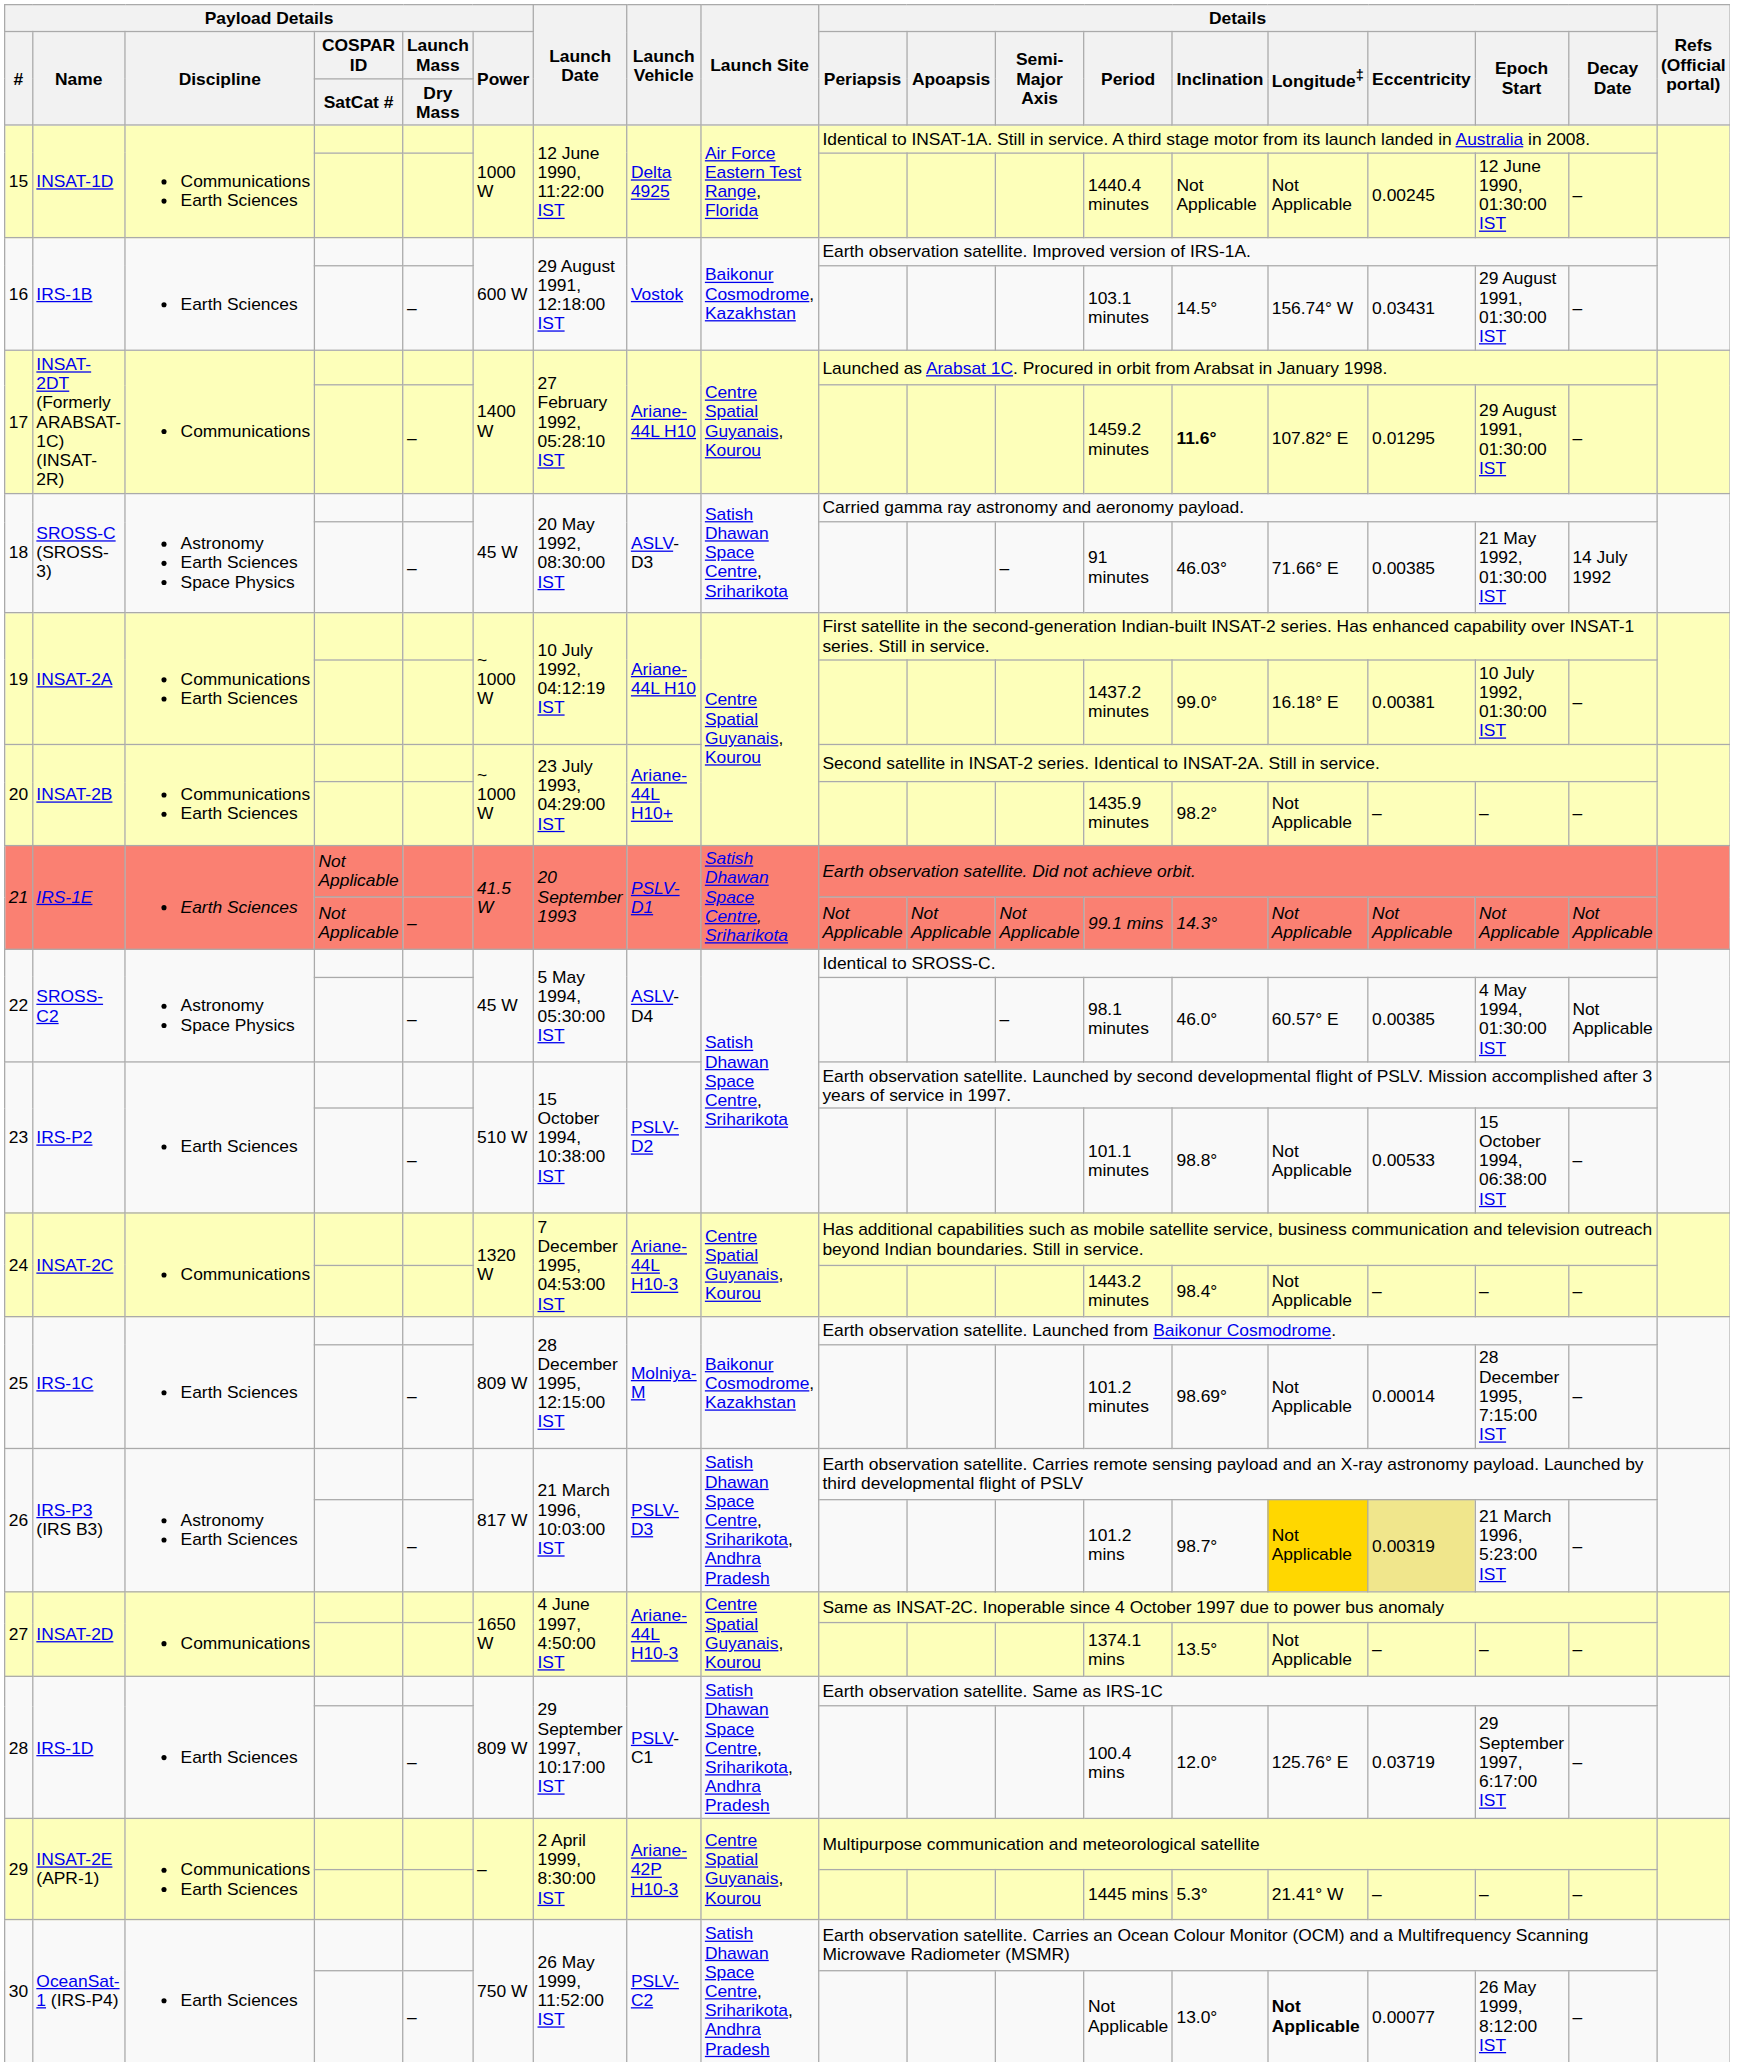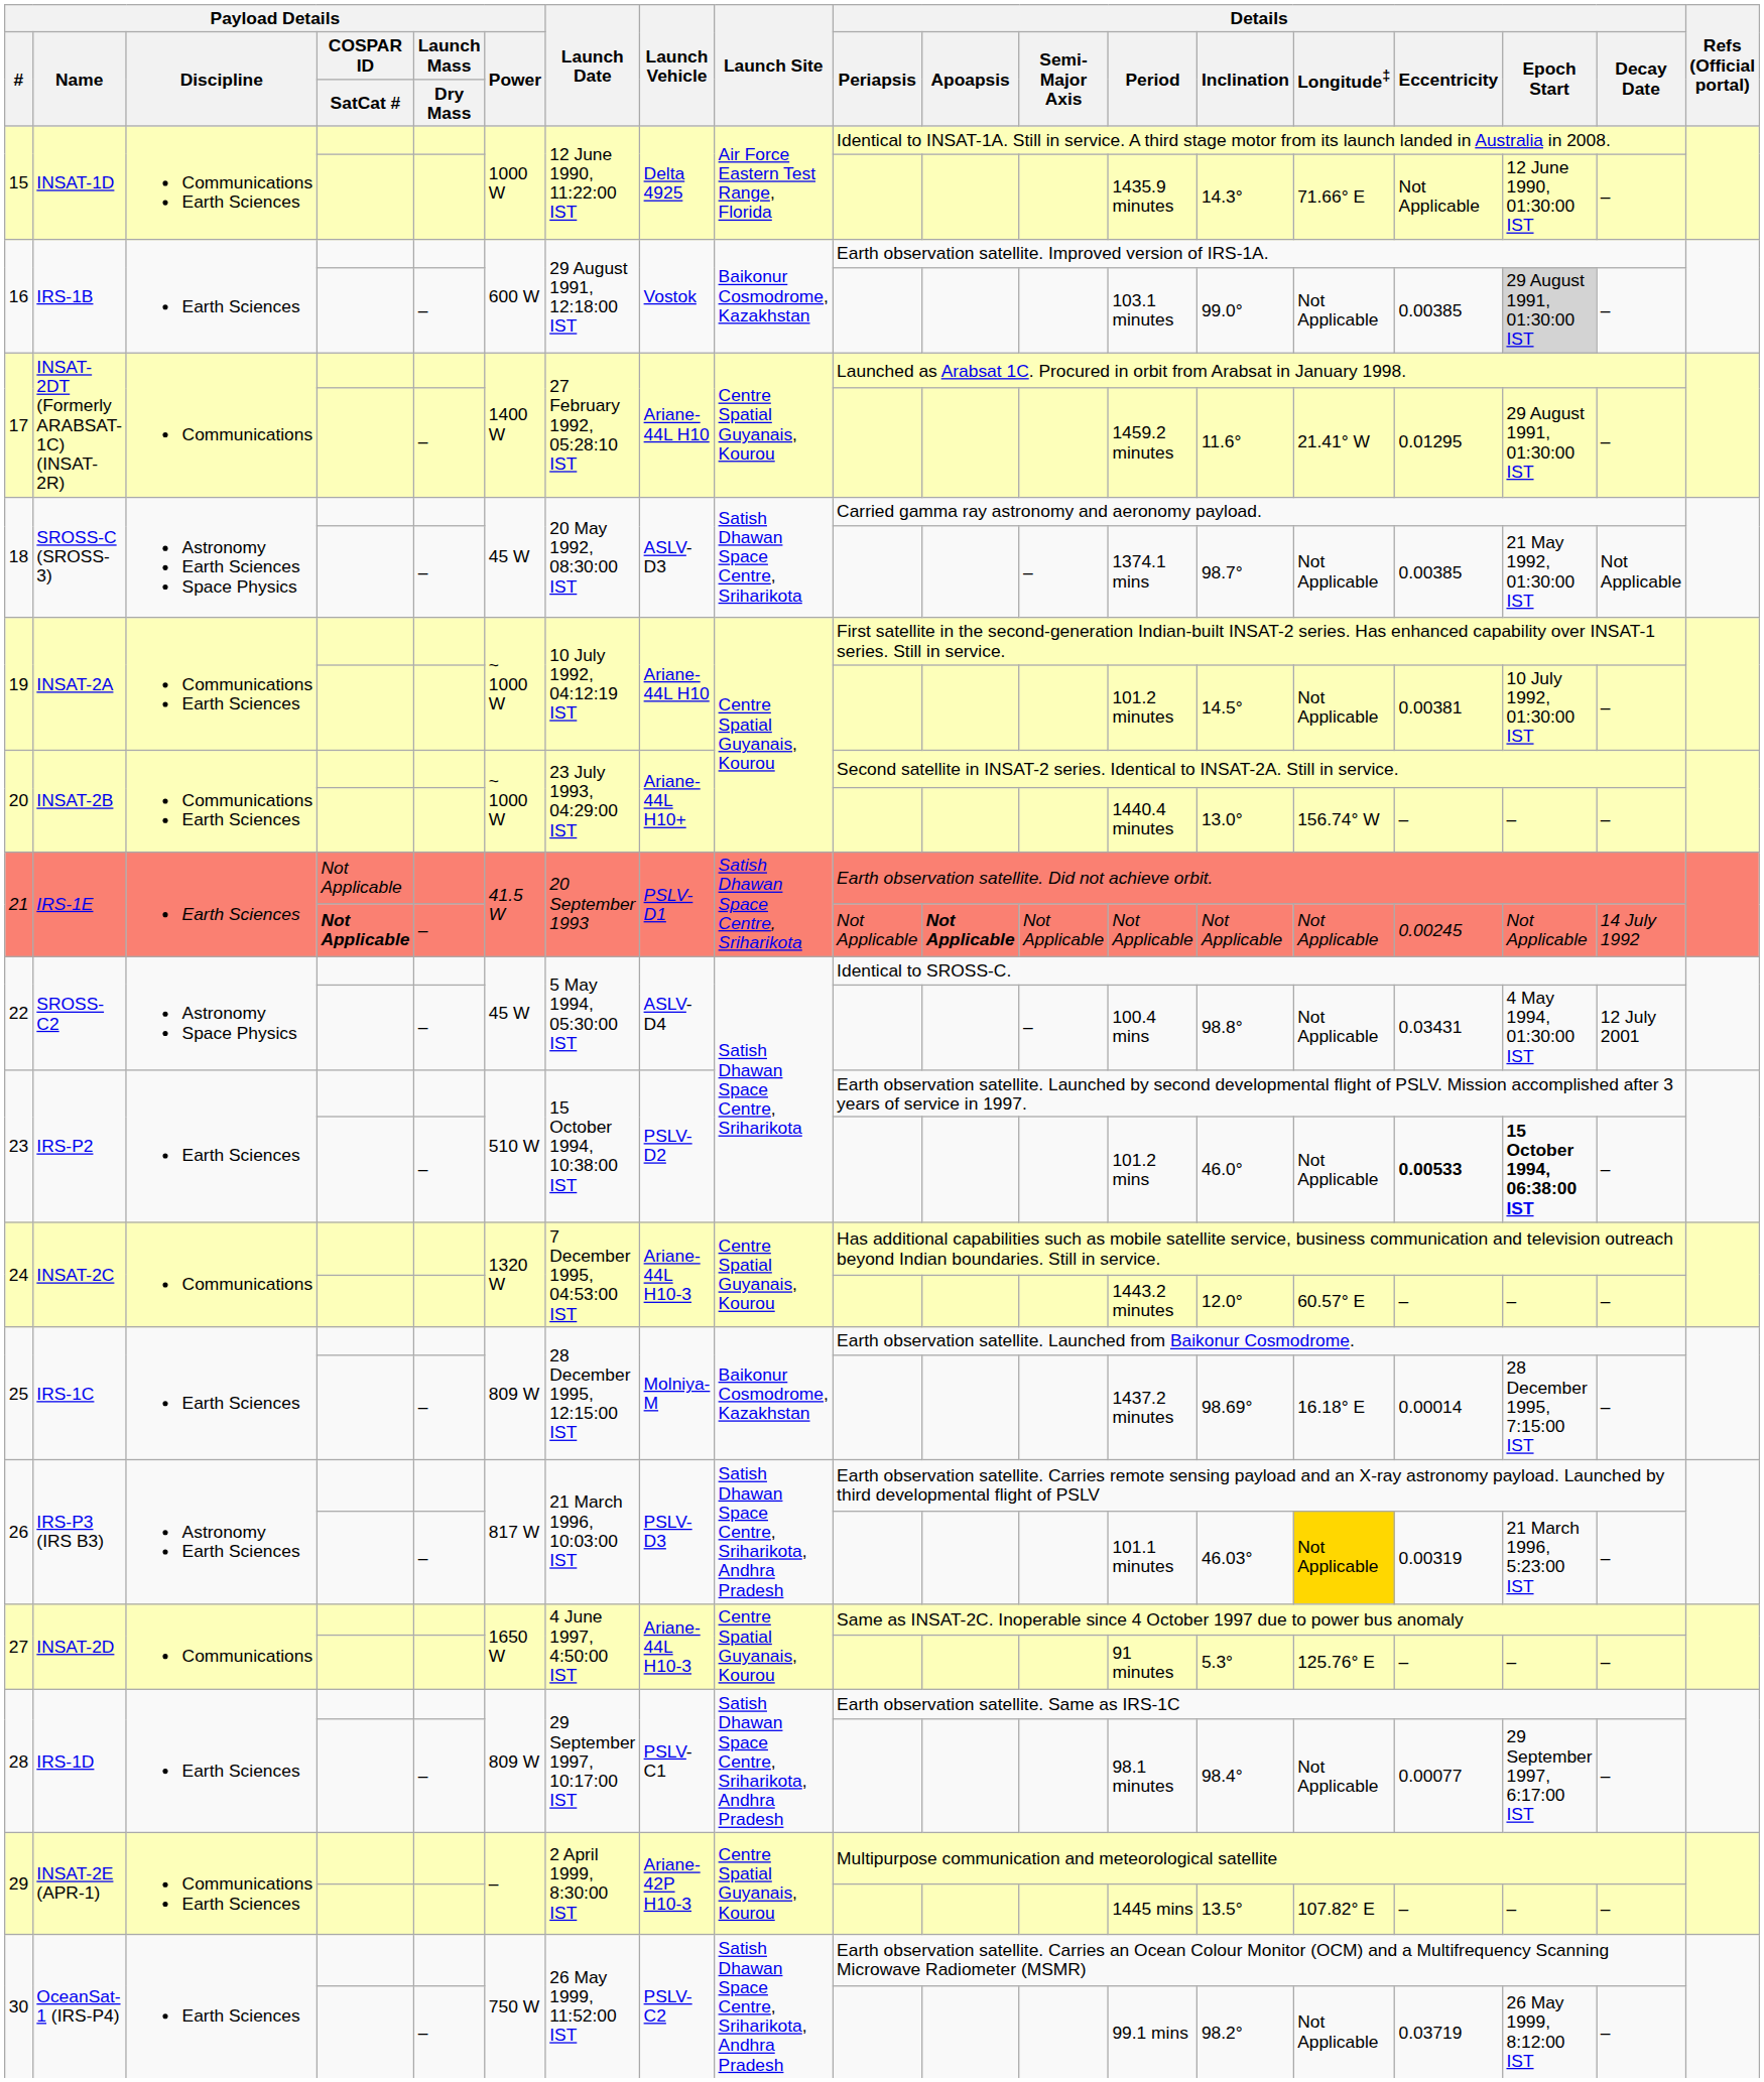row 5 | Details / Period: 1440.4 minutes -> 1435.9 minutes
row 5 | Details / Inclination: Not Applicable -> 14.3°
row 5 | Details / Longitude‡: Not Applicable -> 71.66° E
row 5 | Details / Eccentricity: 0.00245 -> Not Applicable
row 7 | Details / Inclination: 14.5° -> 99.0°
row 7 | Details / Longitude‡: 156.74° W -> Not Applicable
row 7 | Details / Eccentricity: 0.03431 -> 0.00385
row 7 | Details / Epoch Start: no background -> lightgrey background
row 9 | Details / Inclination: bold -> normal
row 9 | Details / Longitude‡: 107.82° E -> 21.41° W
row 11 | Details / Period: 91 minutes -> 1374.1 mins
row 11 | Details / Inclination: 46.03° -> 98.7°
row 11 | Details / Longitude‡: 71.66° E -> Not Applicable
row 11 | Details / Decay Date: 14 July 1992 -> Not Applicable
row 13 | Details / Period: 1437.2 minutes -> 101.2 minutes
row 13 | Details / Inclination: 99.0° -> 14.5°
row 13 | Details / Longitude‡: 16.18° E -> Not Applicable
row 15 | Details / Period: 1435.9 minutes -> 1440.4 minutes
row 15 | Details / Inclination: 98.2° -> 13.0°
row 15 | Details / Longitude‡: Not Applicable -> 156.74° W
row 17 | Payload Details / COSPAR ID / SatCat #: normal -> bold
row 17 | Details / Apoapsis: normal -> bold
row 17 | Details / Period: 99.1 mins -> Not Applicable
row 17 | Details / Inclination: 14.3° -> Not Applicable
row 17 | Details / Eccentricity: Not Applicable -> 0.00245
row 17 | Details / Decay Date: Not Applicable -> 14 July 1992
row 19 | Details / Period: 98.1 minutes -> 100.4 mins
row 19 | Details / Inclination: 46.0° -> 98.8°
row 19 | Details / Longitude‡: 60.57° E -> Not Applicable
row 19 | Details / Eccentricity: 0.00385 -> 0.03431
row 19 | Details / Decay Date: Not Applicable -> 12 July 2001
row 21 | Details / Period: 101.1 minutes -> 101.2 mins
row 21 | Details / Inclination: 98.8° -> 46.0°
row 21 | Details / Eccentricity: normal -> bold
row 21 | Details / Epoch Start: normal -> bold
row 23 | Details / Inclination: 98.4° -> 12.0°
row 23 | Details / Longitude‡: Not Applicable -> 60.57° E
row 25 | Details / Period: 101.2 minutes -> 1437.2 minutes
row 25 | Details / Longitude‡: Not Applicable -> 16.18° E
row 27 | Details / Period: 101.2 mins -> 101.1 minutes
row 27 | Details / Inclination: 98.7° -> 46.03°
row 27 | Details / Eccentricity: khaki background -> no background
row 29 | Details / Period: 1374.1 mins -> 91 minutes
row 29 | Details / Inclination: 13.5° -> 5.3°
row 29 | Details / Longitude‡: Not Applicable -> 125.76° E
row 31 | Details / Period: 100.4 mins -> 98.1 minutes
row 31 | Details / Inclination: 12.0° -> 98.4°
row 31 | Details / Longitude‡: 125.76° E -> Not Applicable
row 31 | Details / Eccentricity: 0.03719 -> 0.00077
row 33 | Details / Inclination: 5.3° -> 13.5°
row 33 | Details / Longitude‡: 21.41° W -> 107.82° E
row 35 | Details / Period: Not Applicable -> 99.1 mins
row 35 | Details / Inclination: 13.0° -> 98.2°
row 35 | Details / Longitude‡: bold -> normal
row 35 | Details / Eccentricity: 0.00077 -> 0.03719
